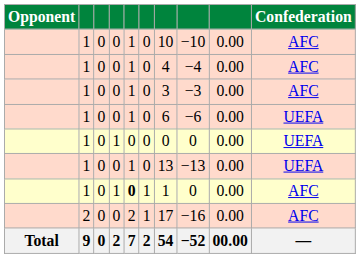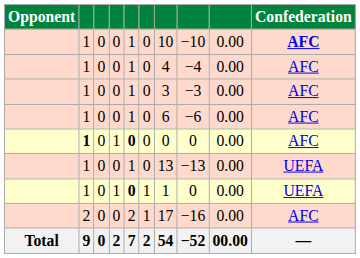row 2 | Confederation: normal -> bold
row 5 | Confederation: UEFA -> AFC
row 6 | column 2: normal -> bold
row 6 | column 5: normal -> bold
row 6 | Confederation: UEFA -> AFC
row 8 | Confederation: AFC -> UEFA
